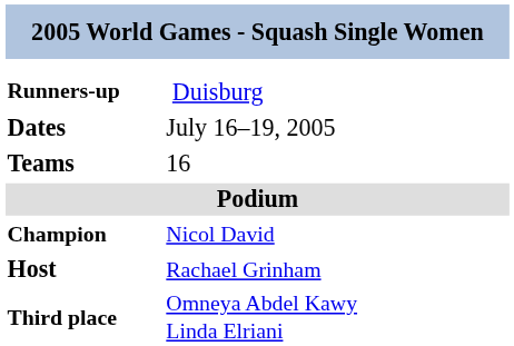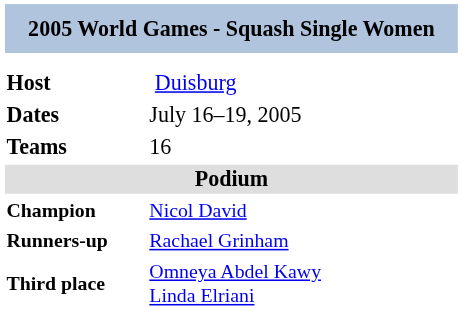row 2 | column 1: Runners-up -> Host
row 7 | column 1: Host -> Runners-up
